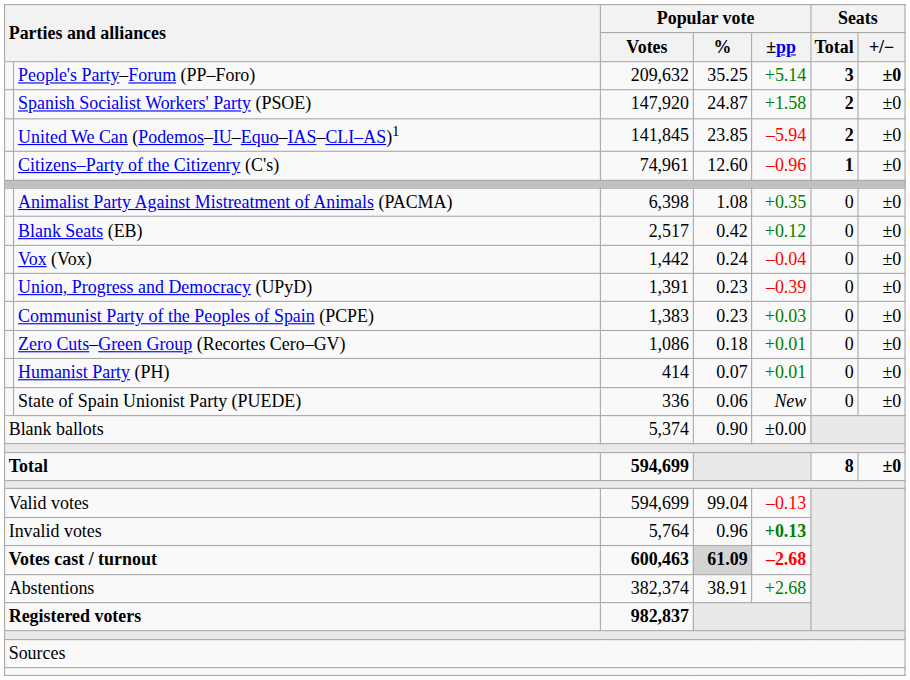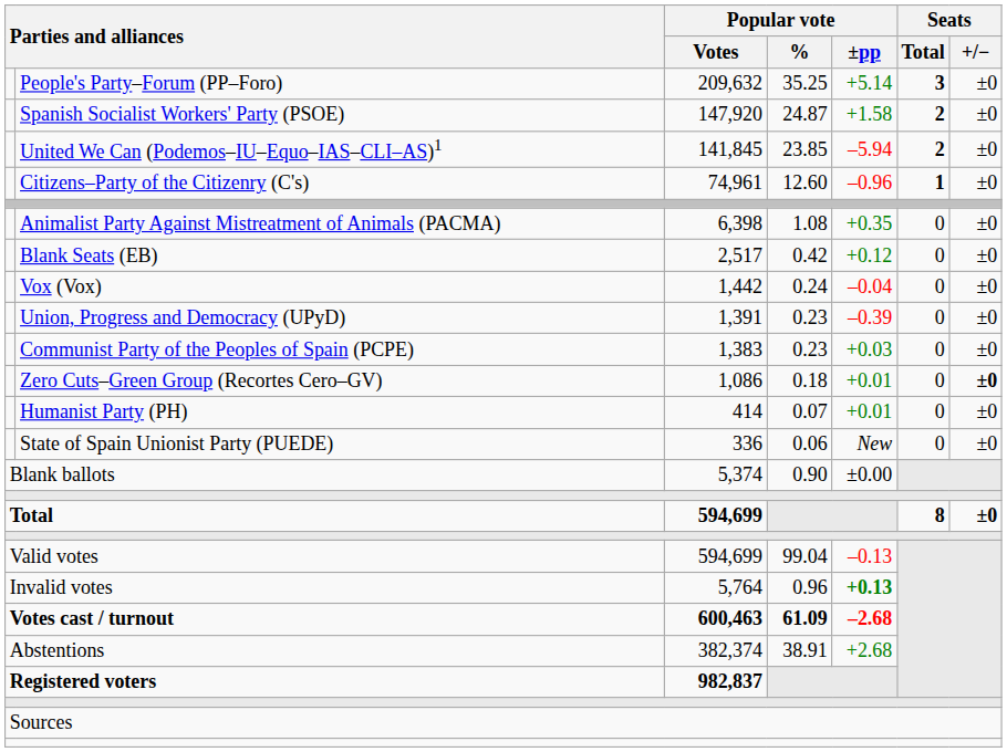People's Party–Forum (PP–Foro) | Seats / +/−: bold -> normal
Zero Cuts–Green Group (Recortes Cero–GV) | Seats / +/−: normal -> bold
Votes cast / turnout | Popular vote / %: lightgrey background -> no background
